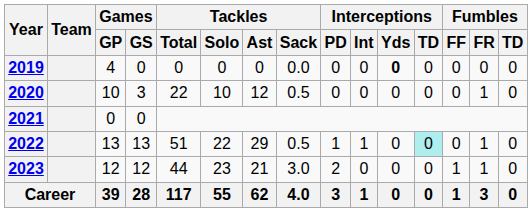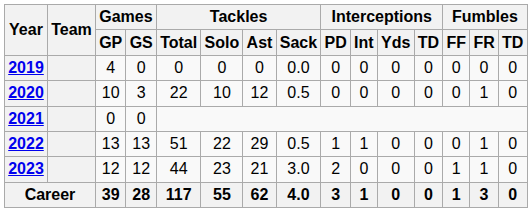2019 | Interceptions / Yds: bold -> normal
2022 | Interceptions / TD: paleturquoise background -> no background
